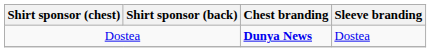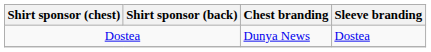row 2 | Chest branding: bold -> normal
